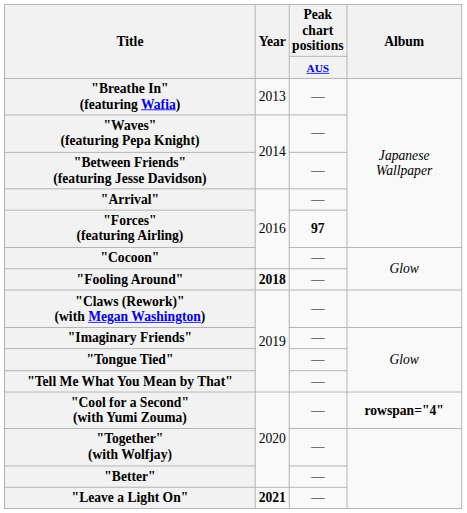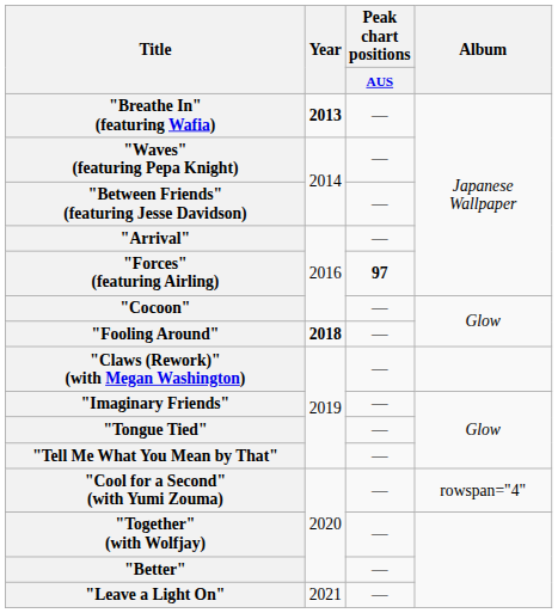"Breathe In" (featuring Wafia) | Year: normal -> bold
"Cool for a Second" (with Yumi Zouma) | Album: bold -> normal
"Leave a Light On" | Year: bold -> normal
